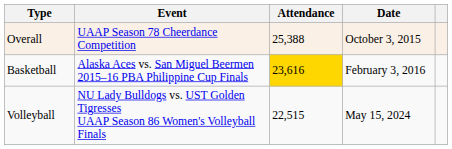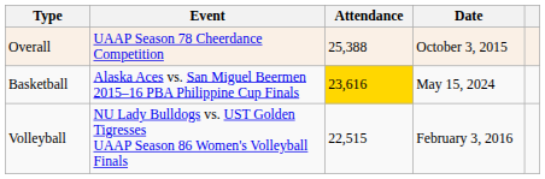Basketball | Date: February 3, 2016 -> May 15, 2024
Volleyball | Date: May 15, 2024 -> February 3, 2016
